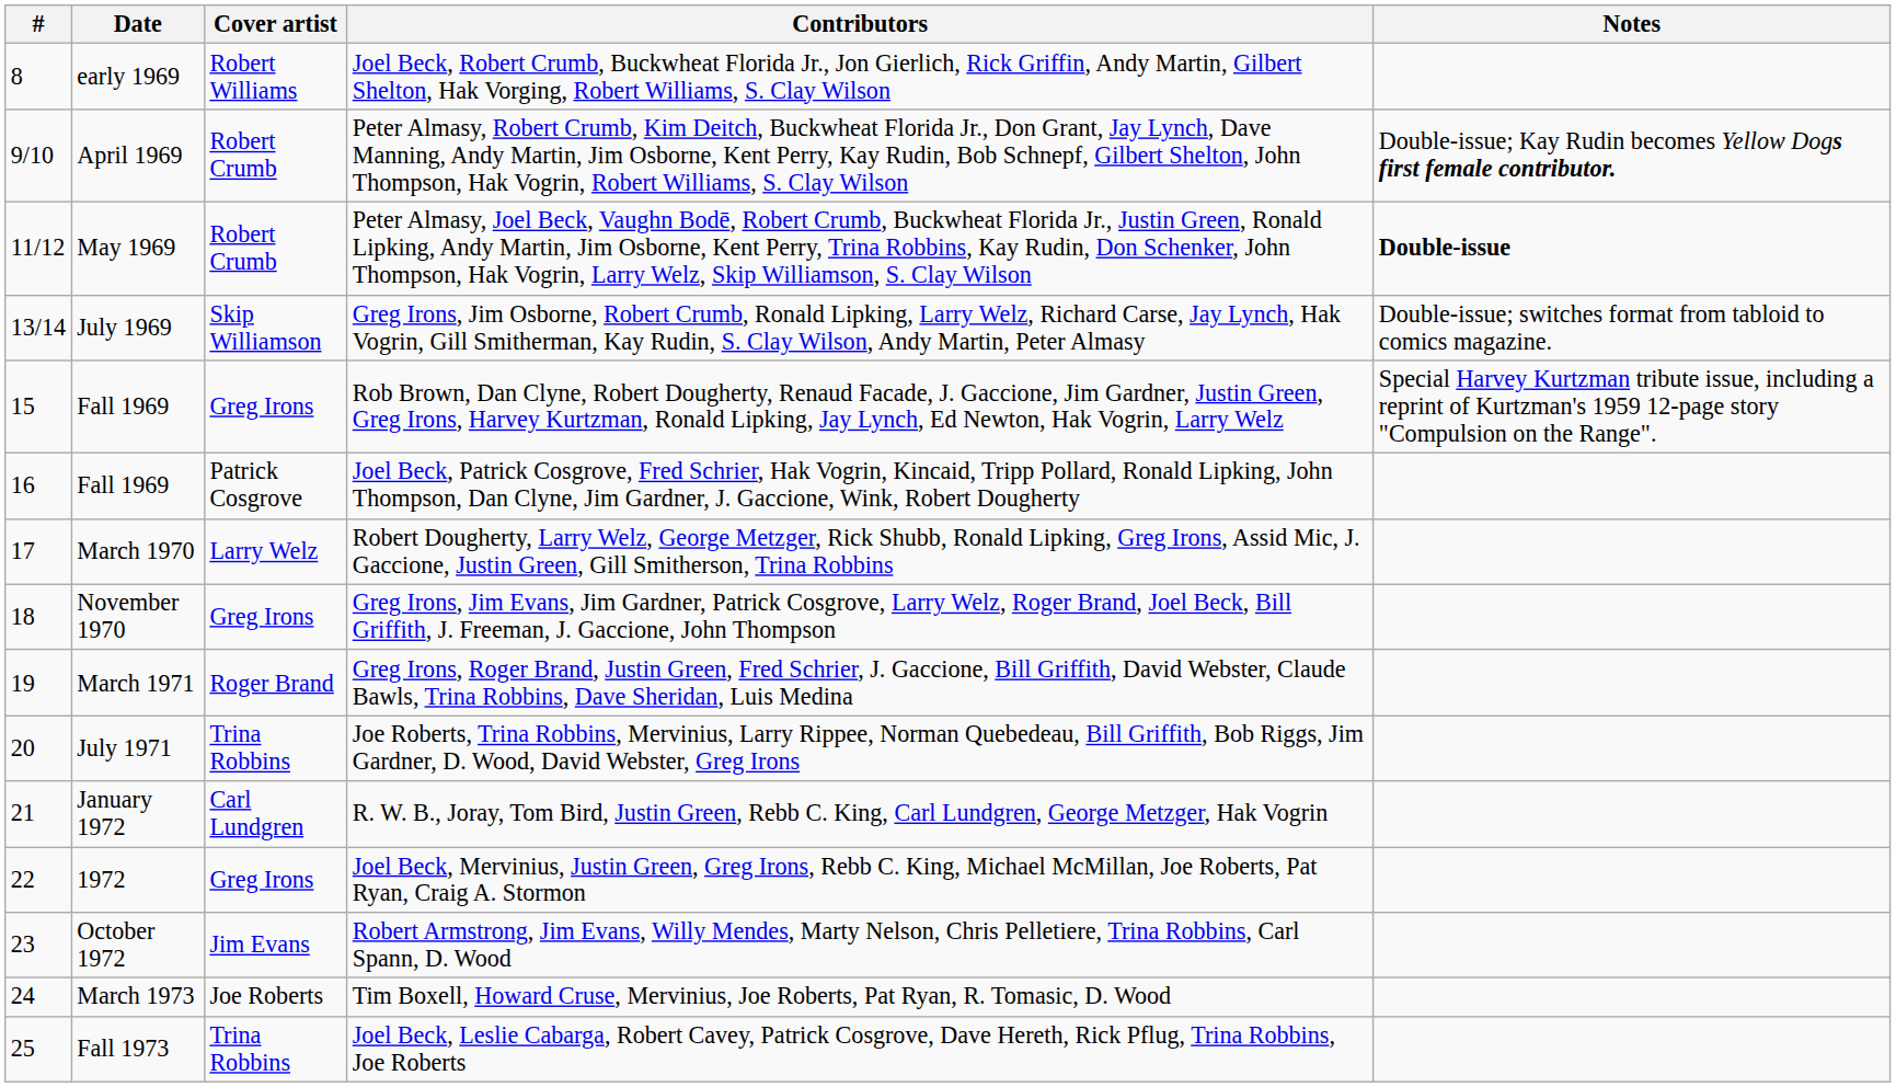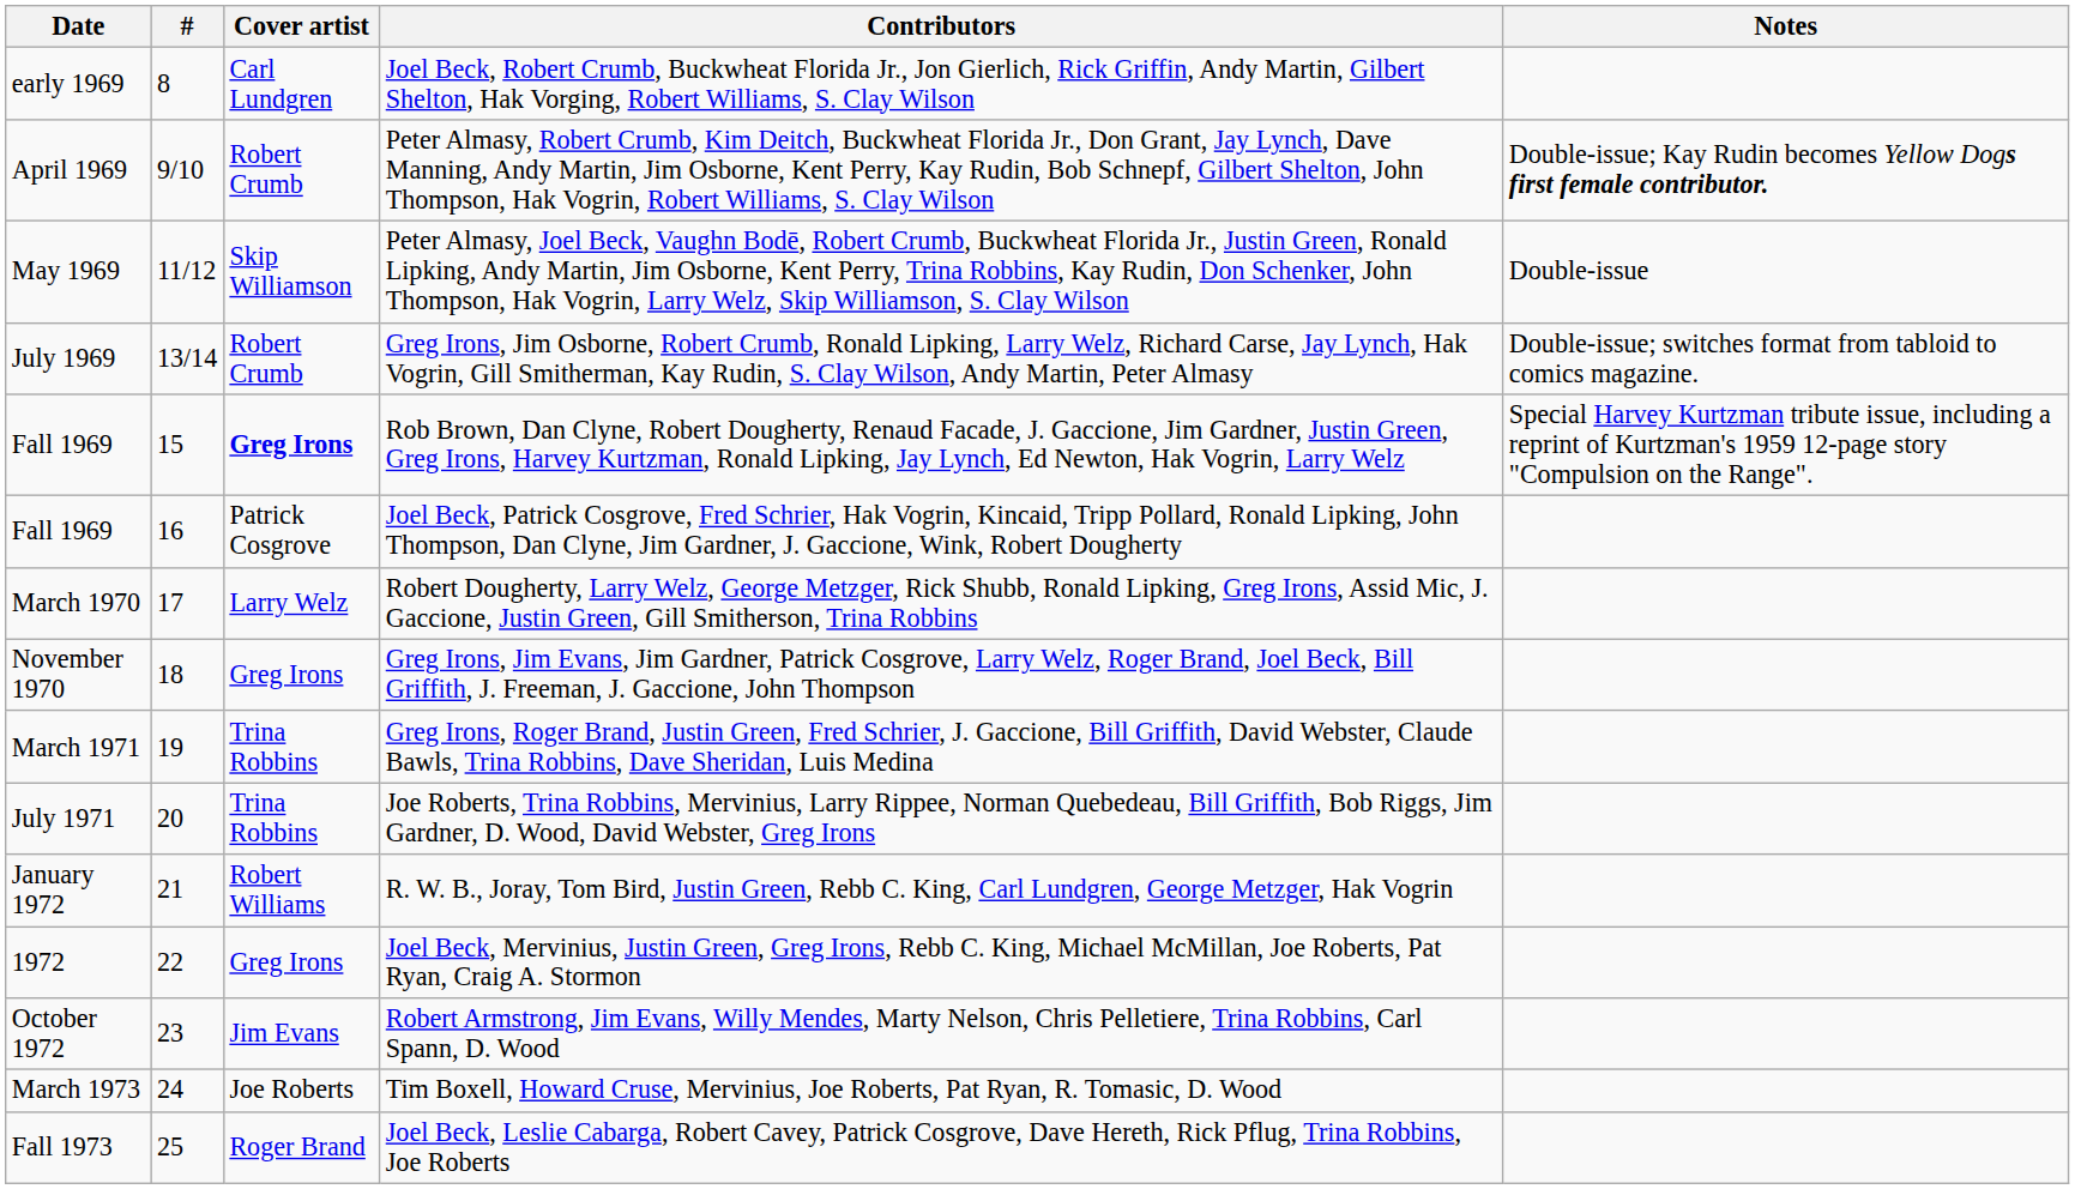columns swapped: # <-> Date
row 2 | Cover artist: Robert Williams -> Carl Lundgren
row 4 | Cover artist: Robert Crumb -> Skip Williamson
row 4 | Notes: bold -> normal
row 5 | Cover artist: Skip Williamson -> Robert Crumb
row 6 | Cover artist: normal -> bold
row 10 | Cover artist: Roger Brand -> Trina Robbins
row 12 | Cover artist: Carl Lundgren -> Robert Williams
row 16 | Cover artist: Trina Robbins -> Roger Brand
